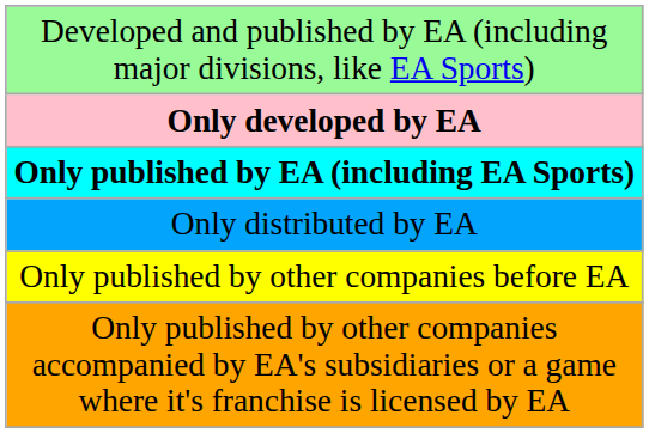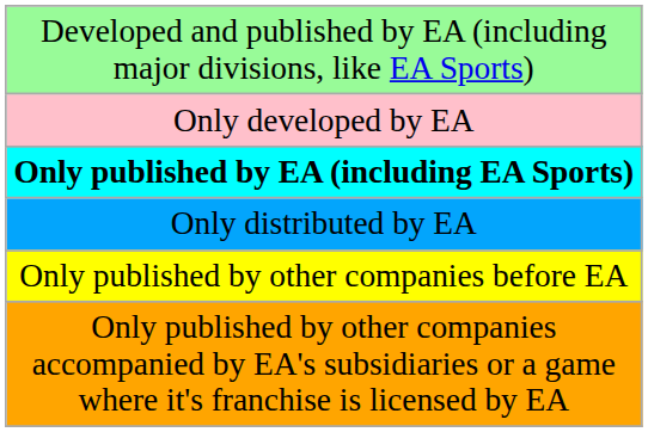row 2 | column 1: bold -> normal
